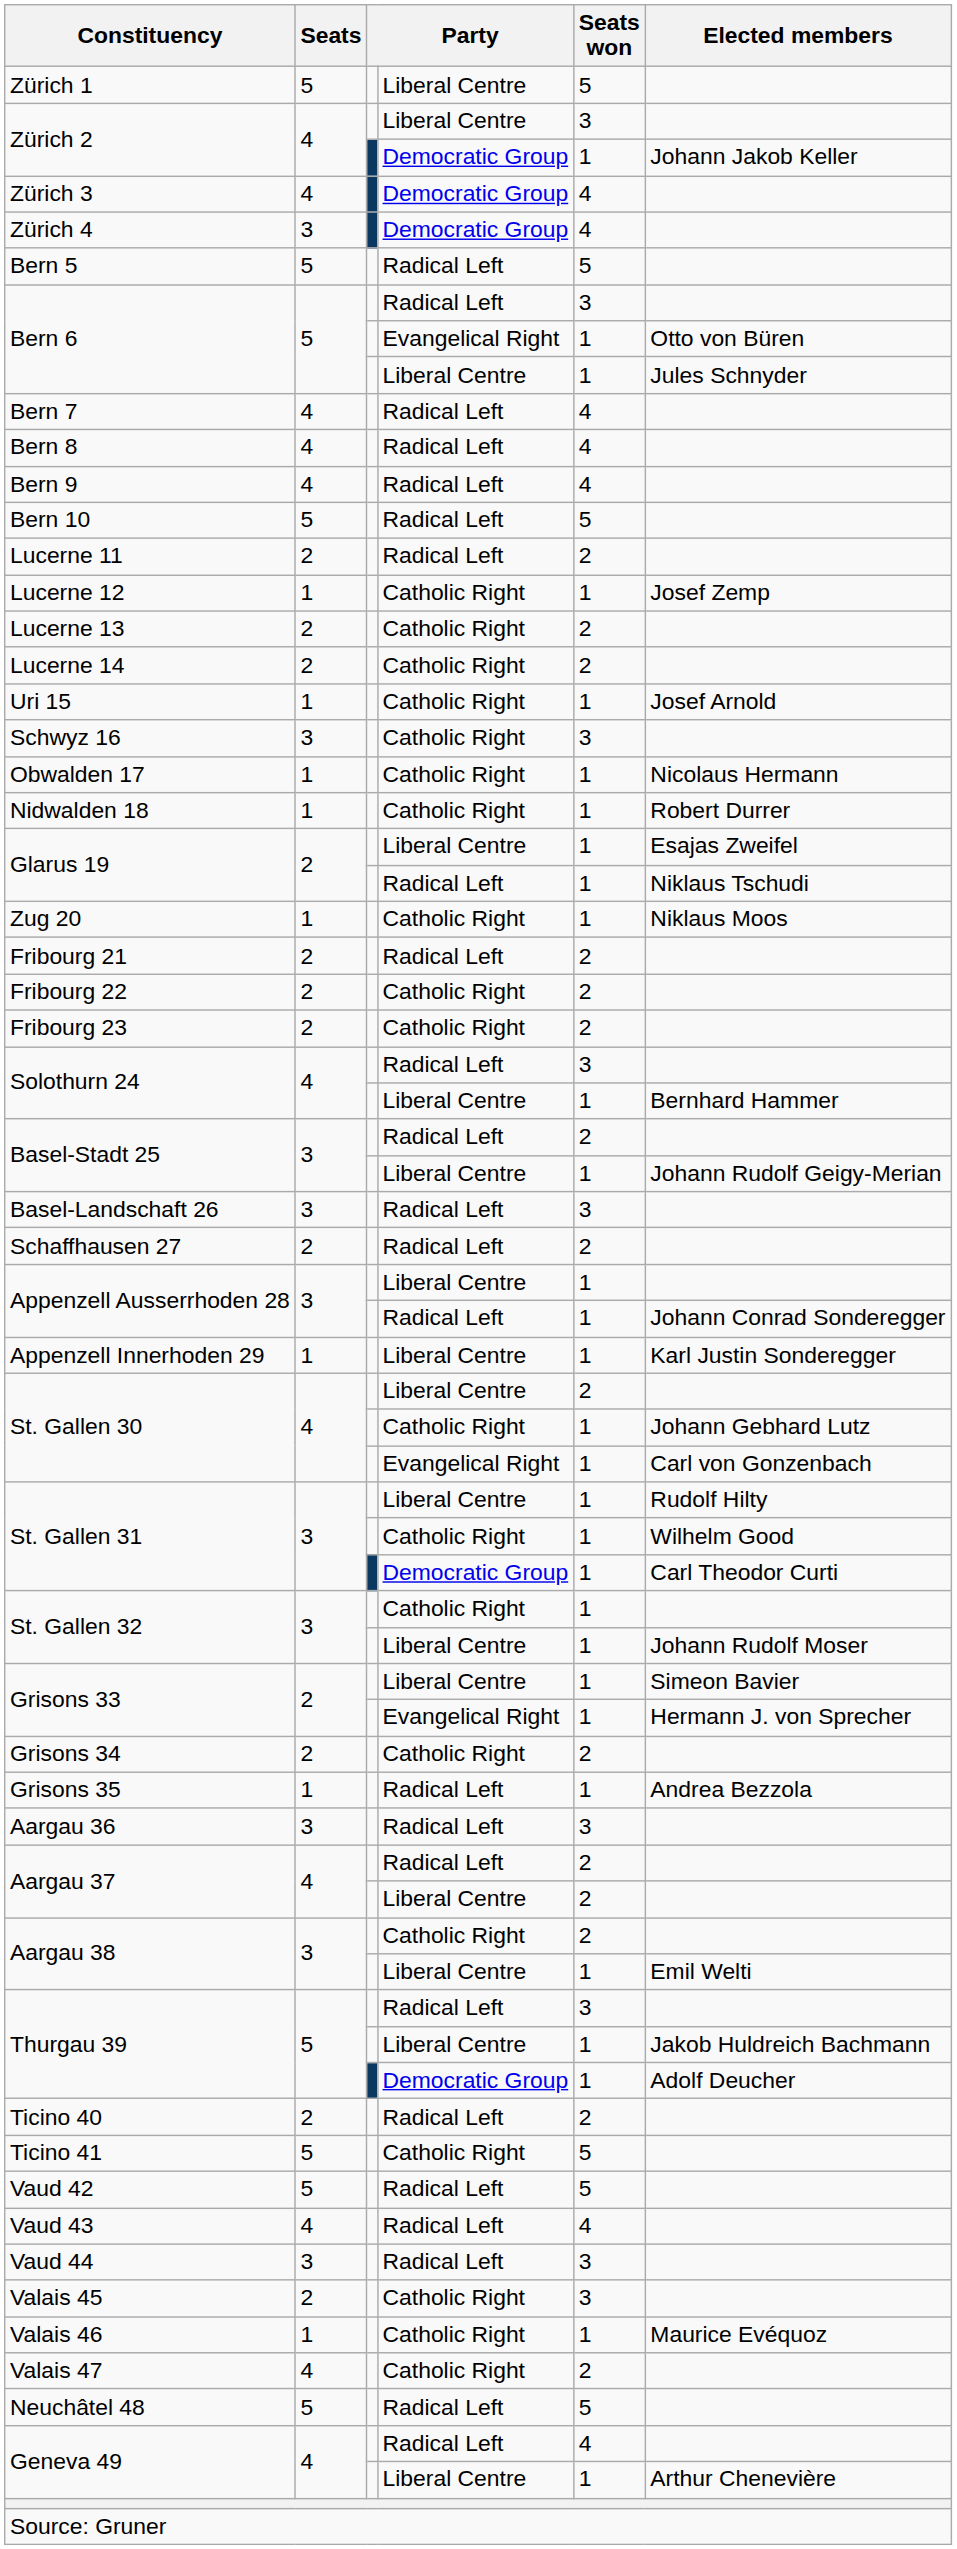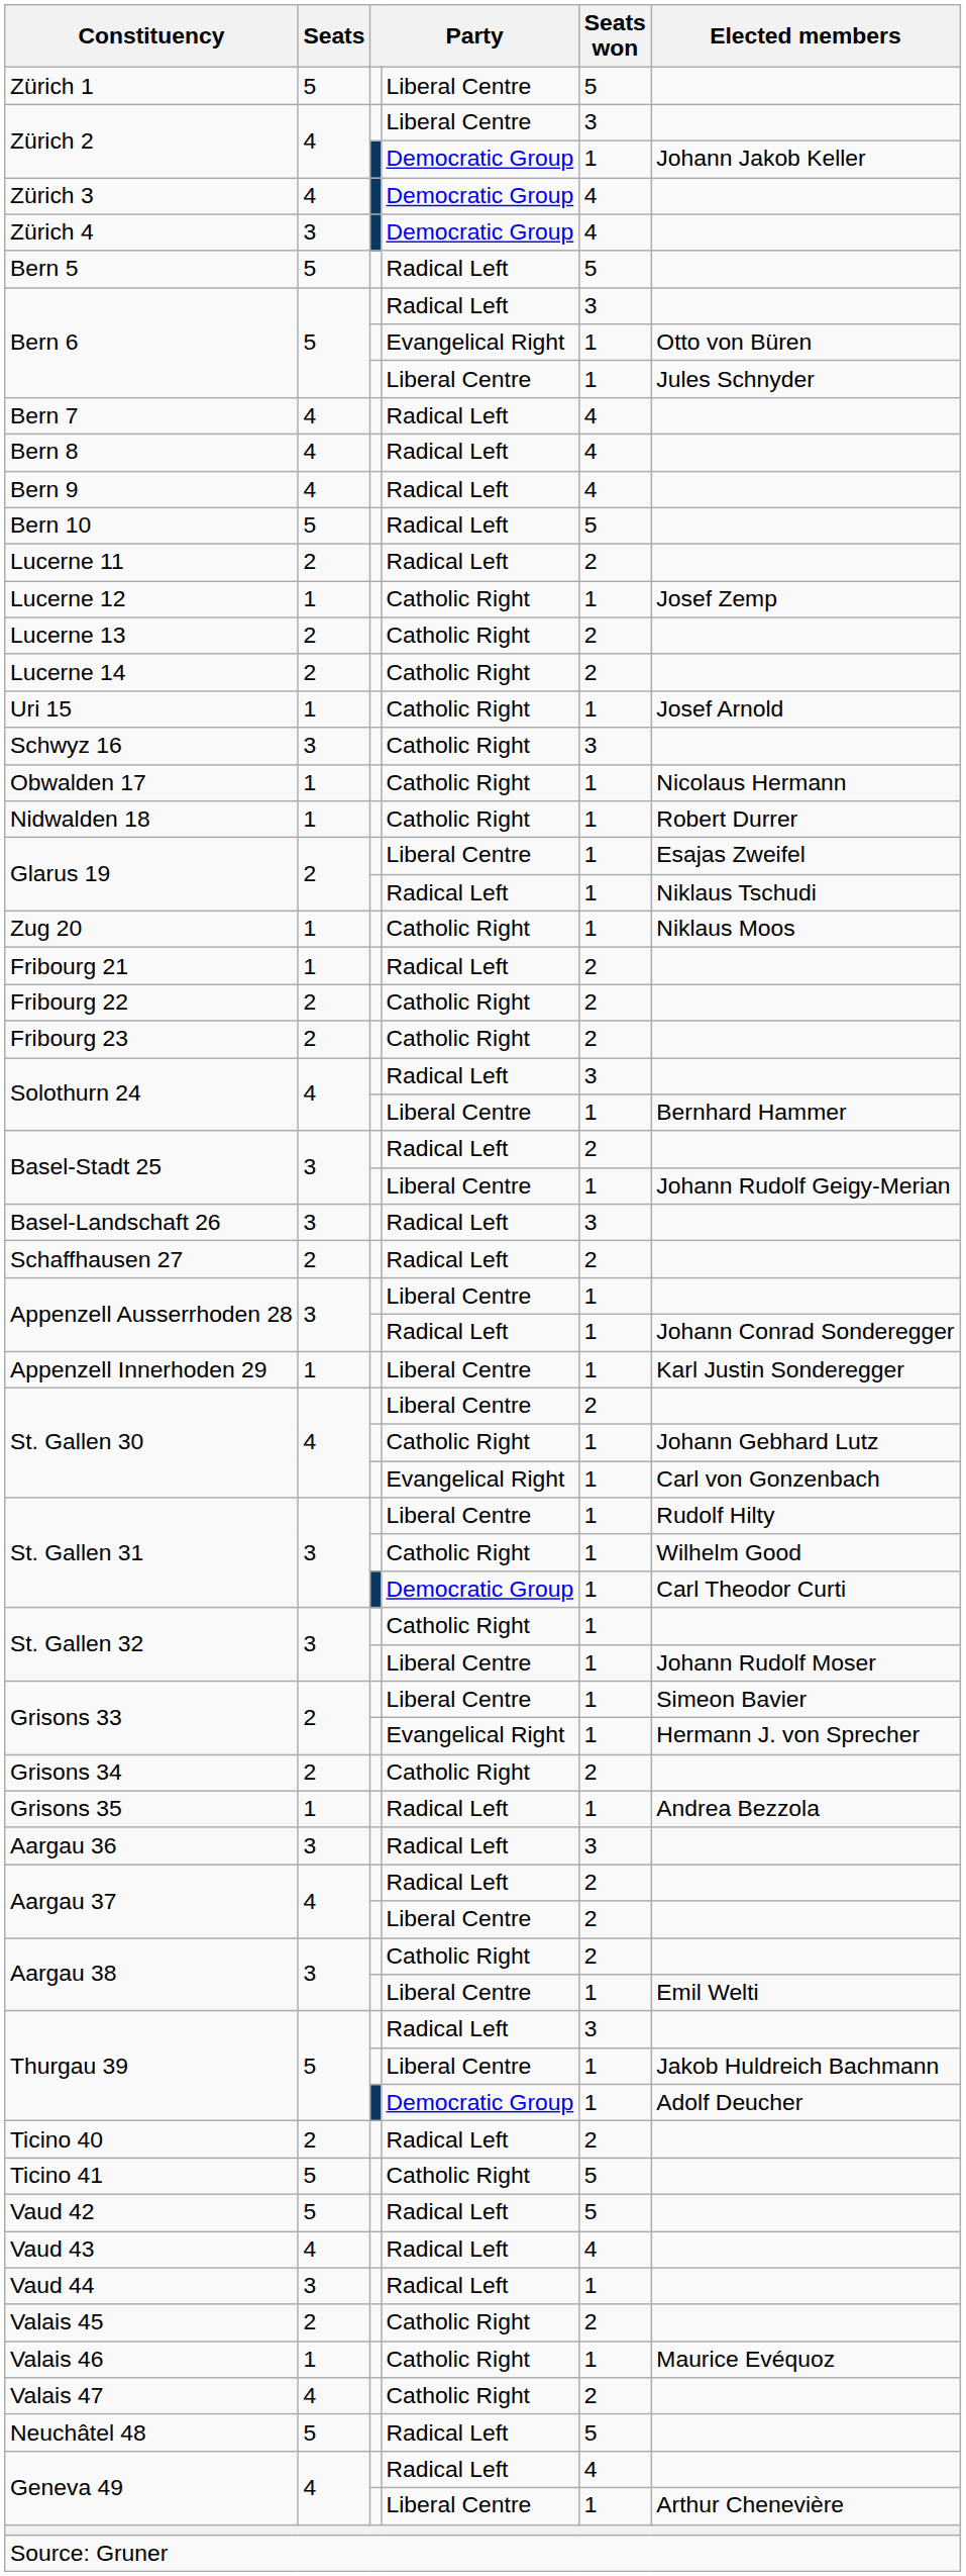Fribourg 21 | Seats: 2 -> 1
Vaud 44 | Seats won: 3 -> 1
Valais 45 | Seats won: 3 -> 2
